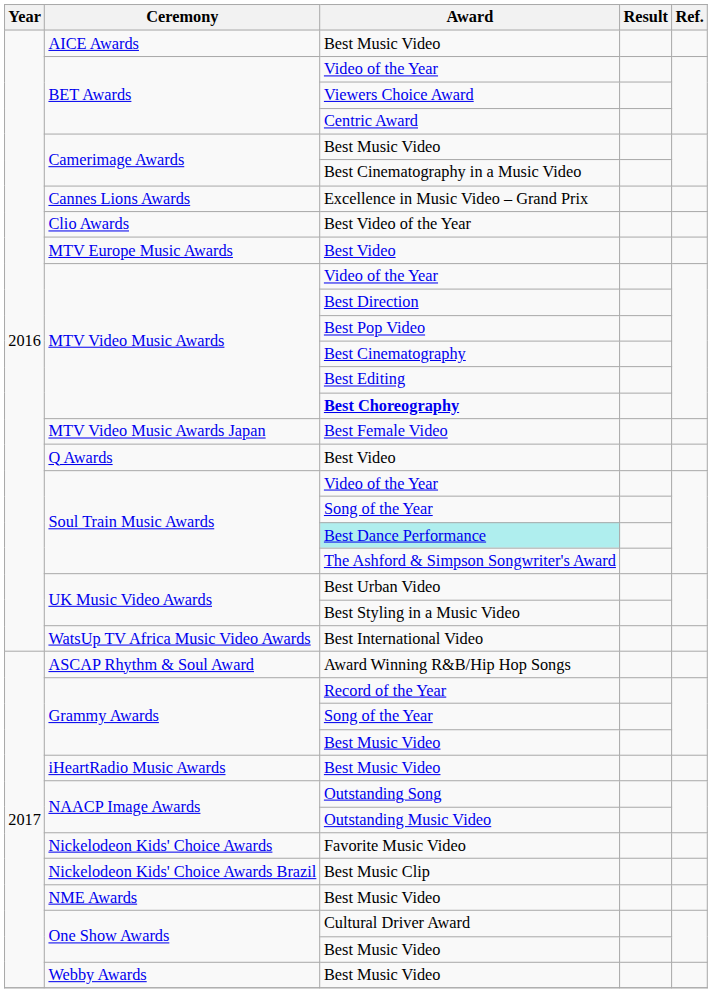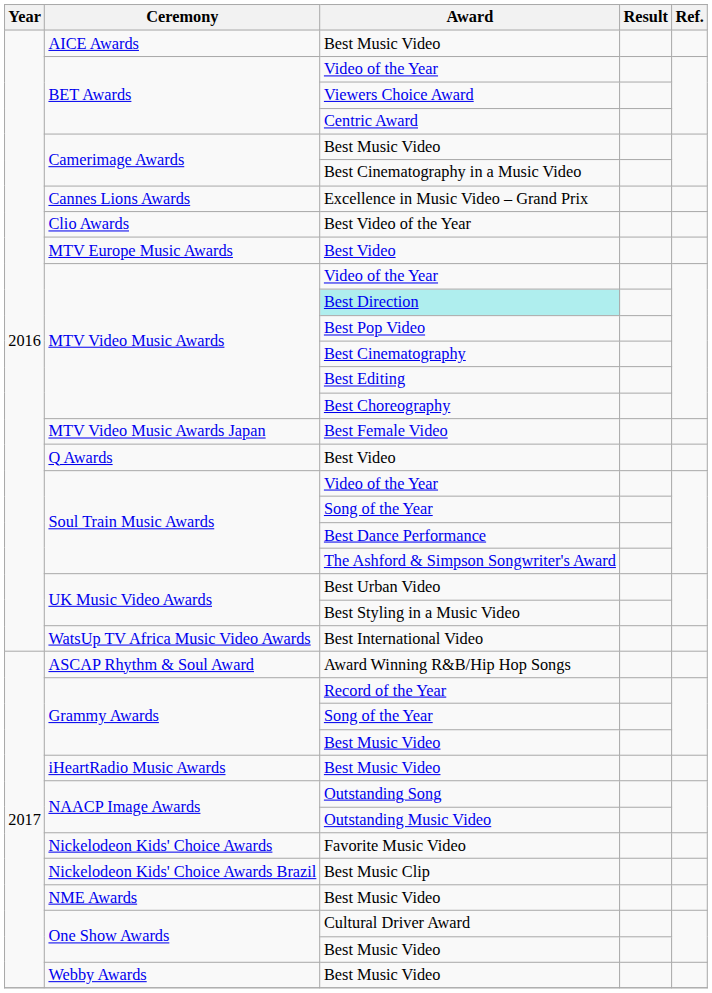Best Direction | Award: no background -> paleturquoise background
Best Choreography | Award: bold -> normal
Best Dance Performance | Award: paleturquoise background -> no background
